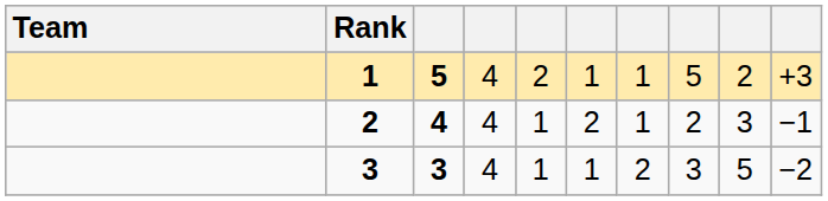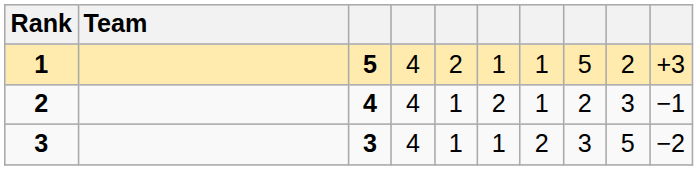columns swapped: Rank <-> Team
